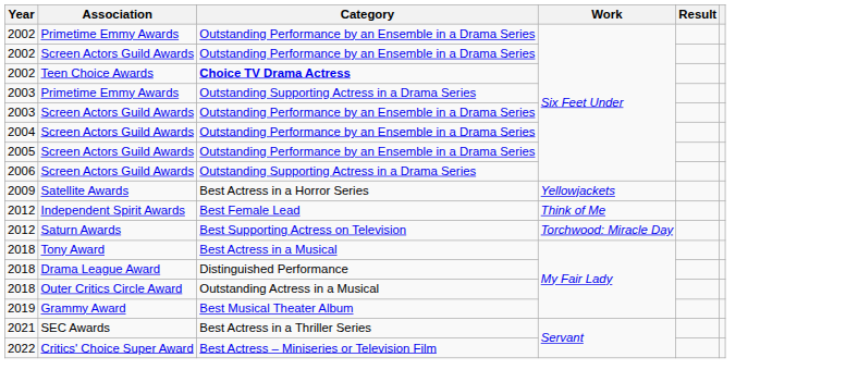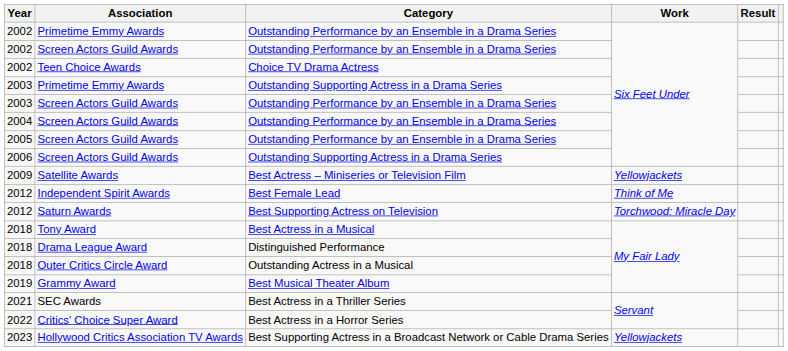Teen Choice Awards | Category: bold -> normal
Satellite Awards | Category: Best Actress in a Horror Series -> Best Actress – Miniseries or Television Film
Critics' Choice Super Award | Category: Best Actress – Miniseries or Television Film -> Best Actress in a Horror Series
+ row: 2023 | Hollywood Critics Association TV Awards | Best Supporting Actress in a Broadcast Network or Cable Drama Series | Yellowjackets
